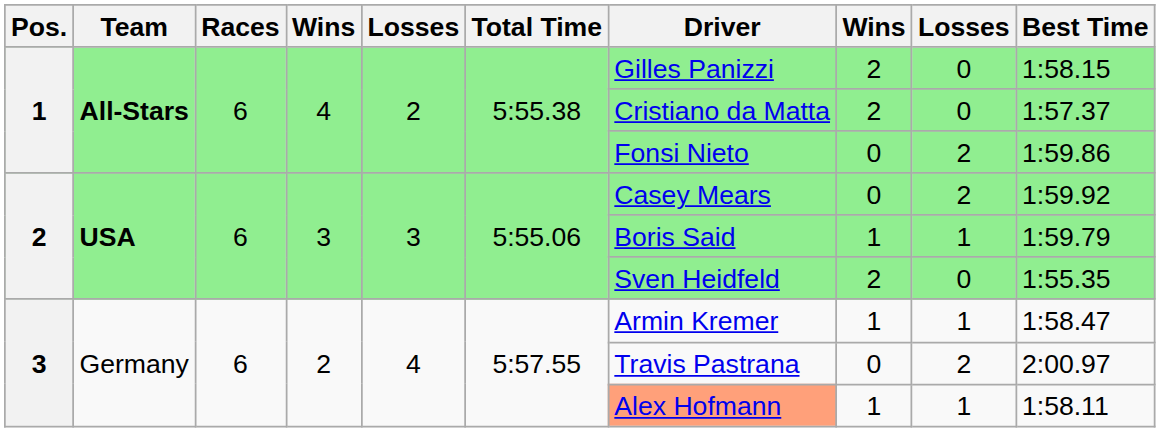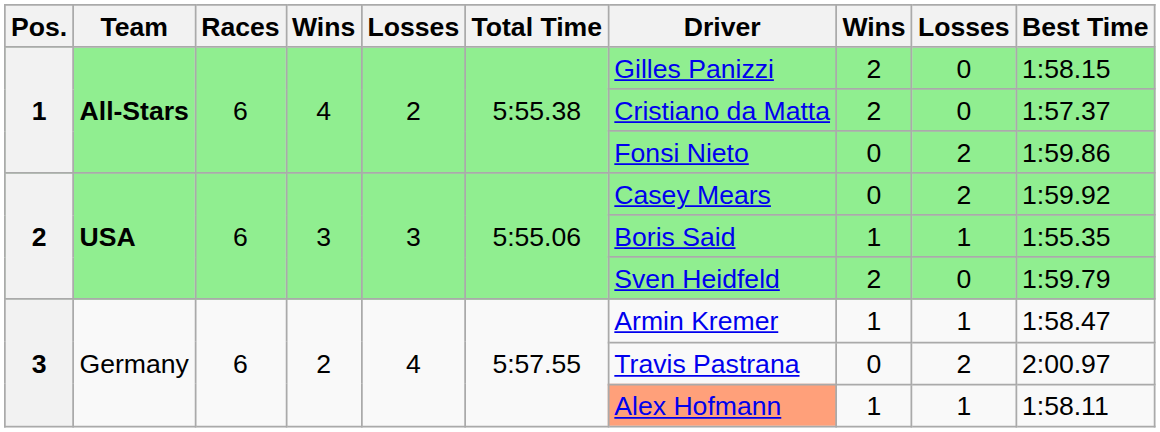row 6 | Best Time: 1:59.79 -> 1:55.35
row 7 | Best Time: 1:55.35 -> 1:59.79
